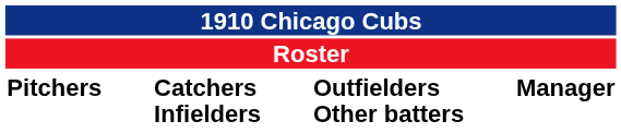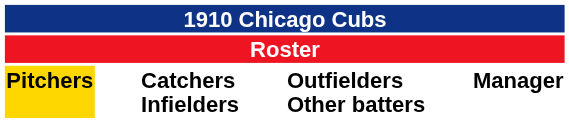Pitchers | column 1: no background -> gold background
